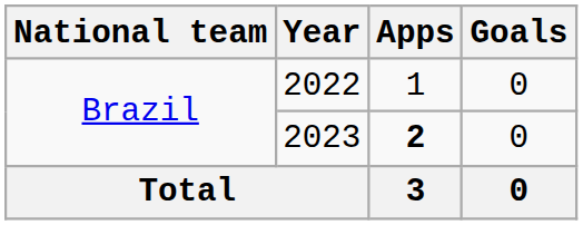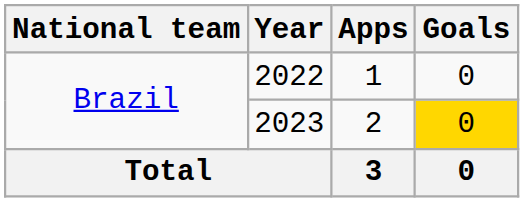2023 | Apps: bold -> normal
2023 | Goals: no background -> gold background
